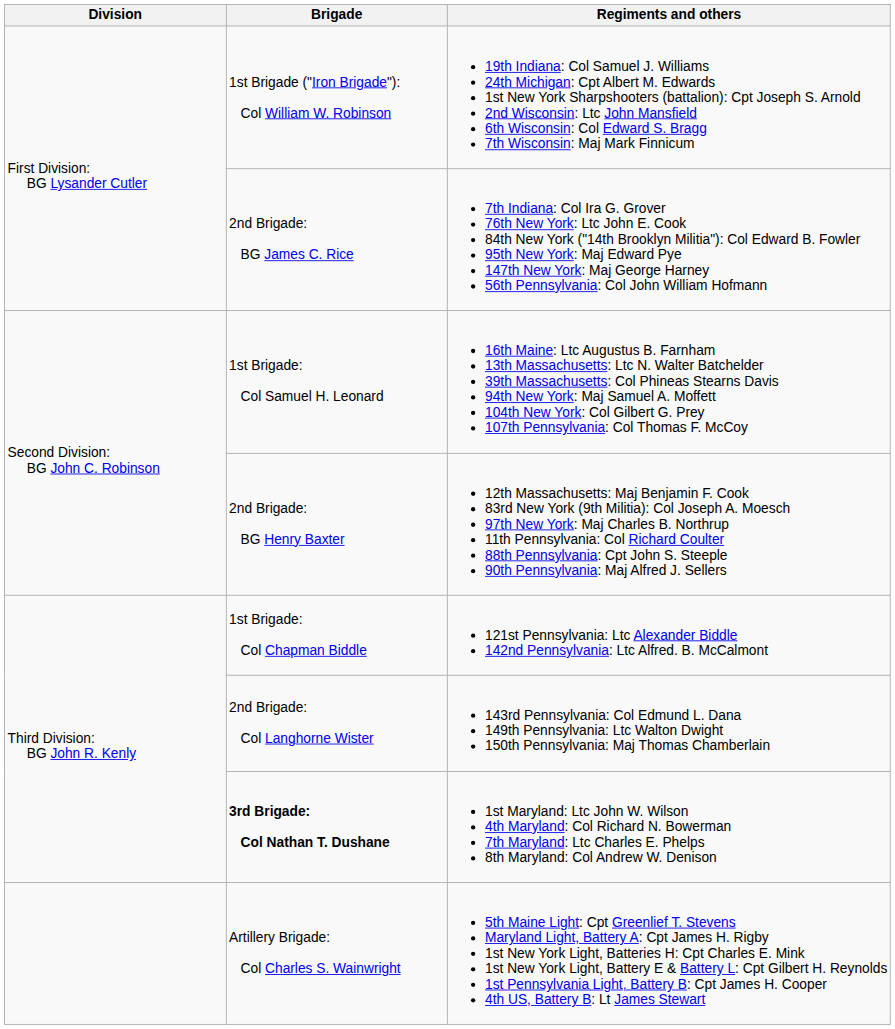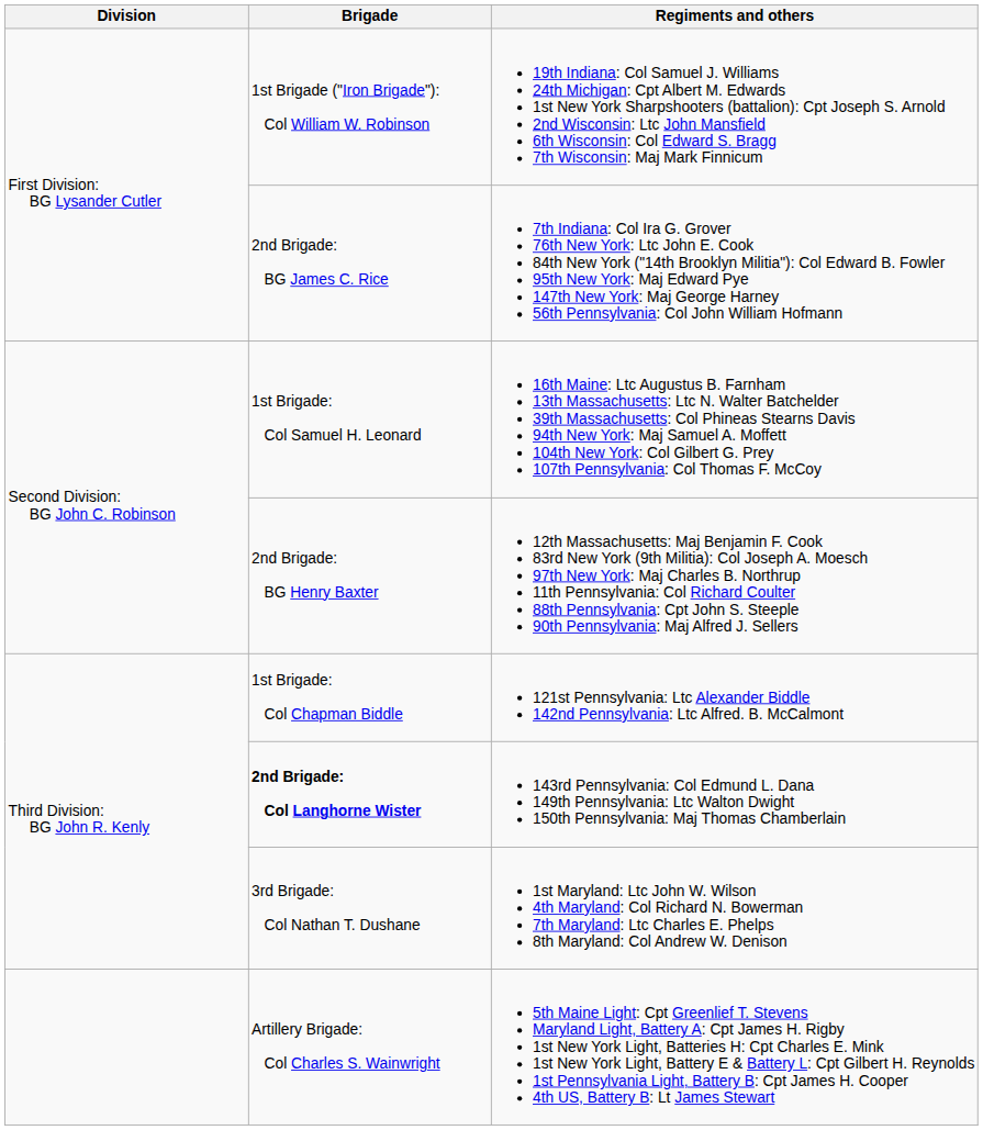2nd Brigade: Col Langhorne Wister | Brigade: normal -> bold
3rd Brigade: Col Nathan T. Dushane | Brigade: bold -> normal
